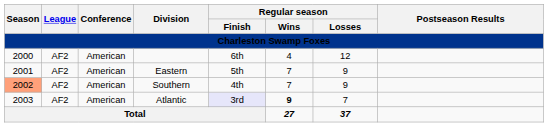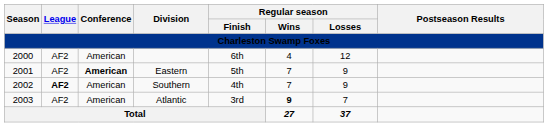Eastern | Conference: normal -> bold
Southern | Season: lightsalmon background -> no background
Southern | League: normal -> bold
Atlantic | Regular season / Finish: lavender background -> no background
